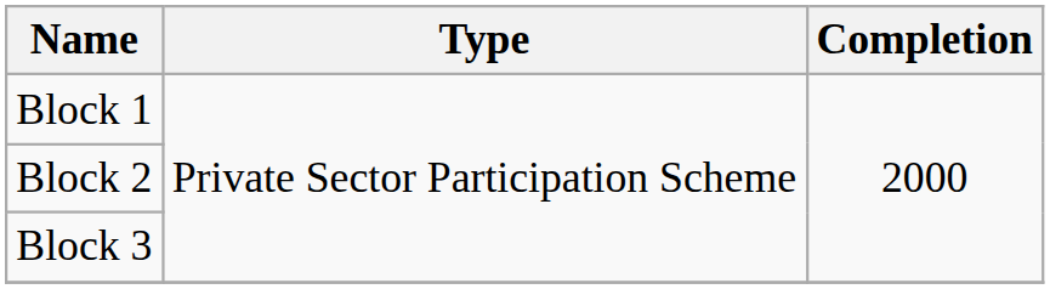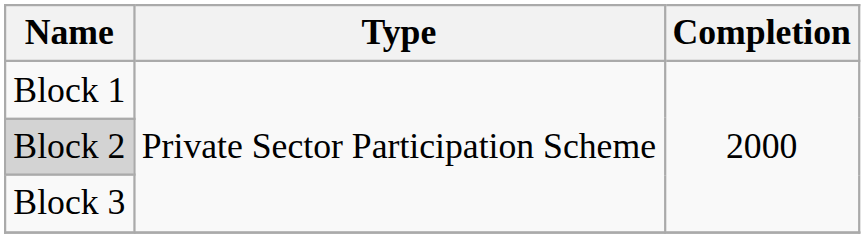Block 2 | Name: no background -> lightgrey background
